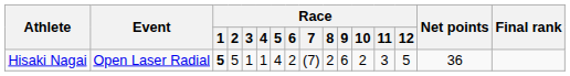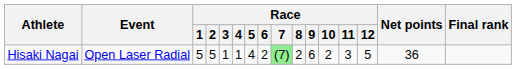Hisaki Nagai | Race / 1: bold -> normal
Hisaki Nagai | Race / 7: no background -> lightgreen background
